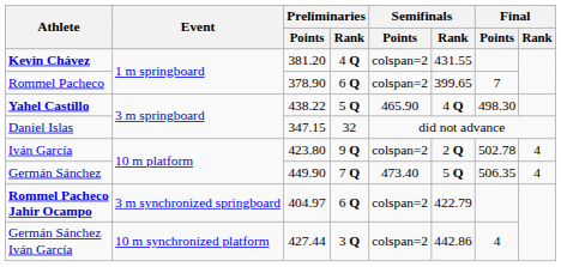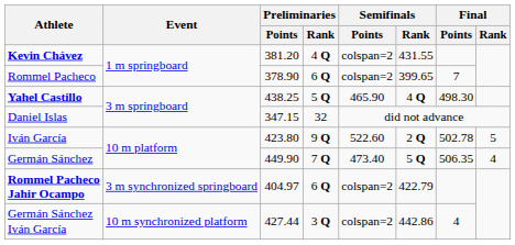Yahel Castillo | Preliminaries / Points: 438.22 -> 438.25
Iván García | Semifinals / Points: colspan=2 -> 522.60
Iván García | Final / Rank: 4 -> 5
